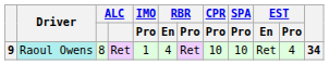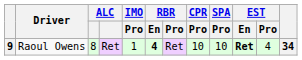9 | Driver: paleturquoise background -> no background
9 | RBR / En: normal -> bold
9 | EST / En: normal -> bold
